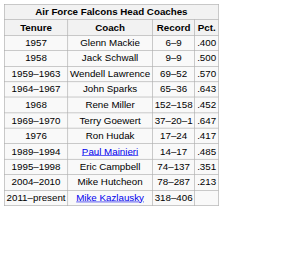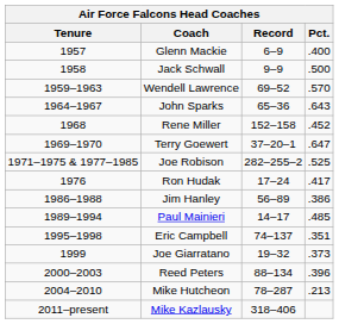+ row: 1971–1975 & 1977–1985 | Joe Robison | 282–255–2 | .525
+ row: 1986–1988 | Jim Hanley | 56–89 | .386
+ row: 1999 | Joe Giarratano | 19–32 | .373
+ row: 2000–2003 | Reed Peters | 88–134 | .396
